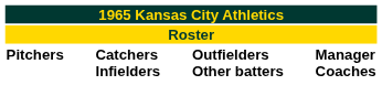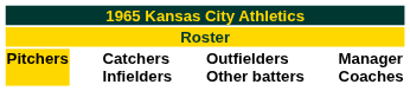Pitchers | column 1: no background -> gold background
